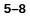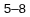row 1 | column 1: bold -> normal
